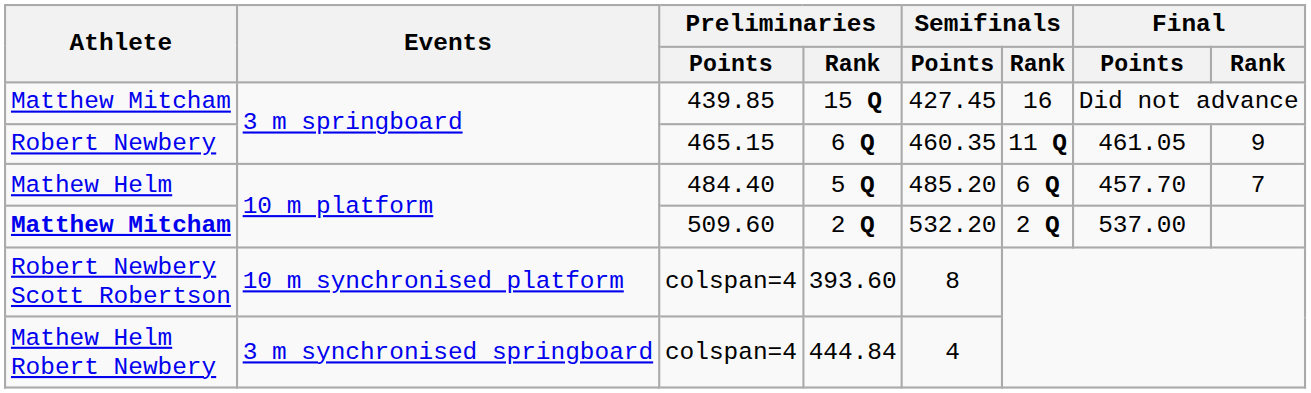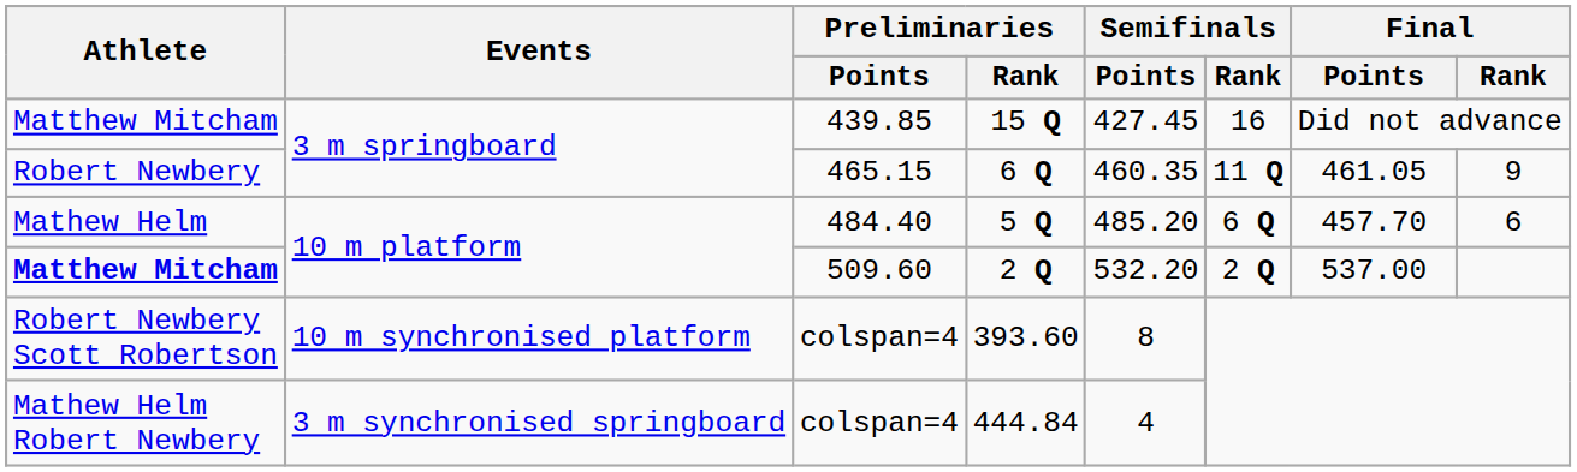5 Q | Final / Rank: 7 -> 6
